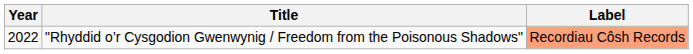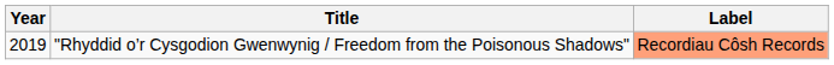row 2 | Year: 2022 -> 2019
